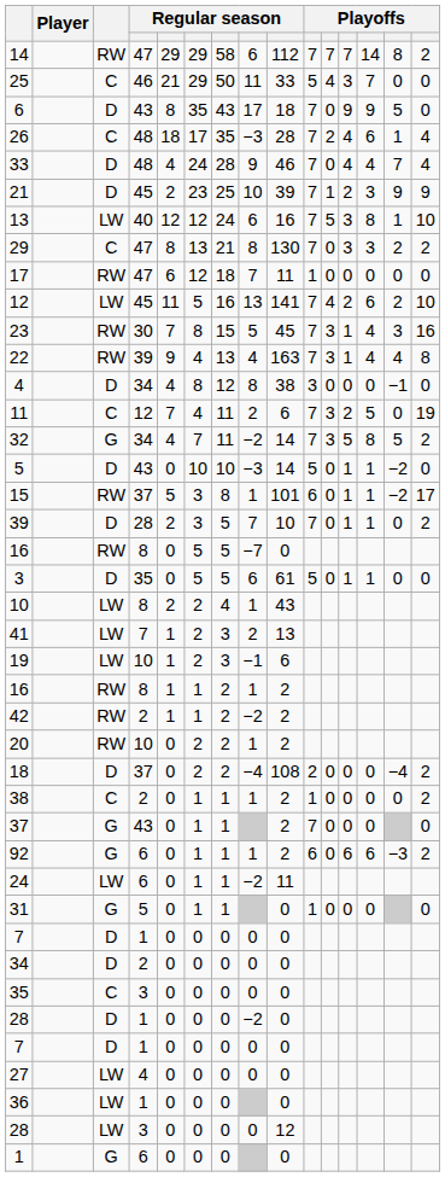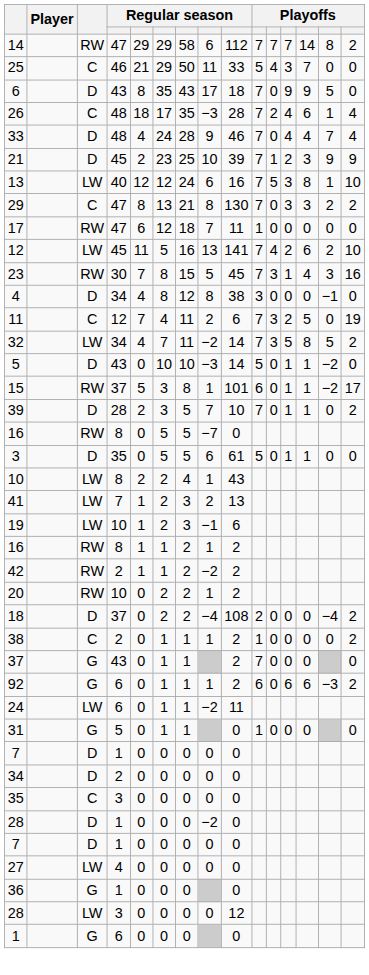- row: 22 | RW | 39 | 9 | 4 | 13 | 4 | 163 | 7 | 3 | 1 | 4 | 4 | 8
32 | column 3: G -> LW
36 | column 3: LW -> G
